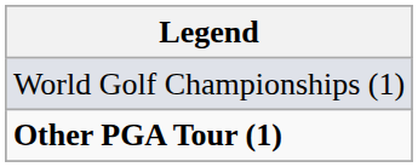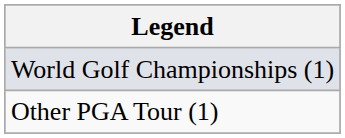row 3 | column 1: bold -> normal
